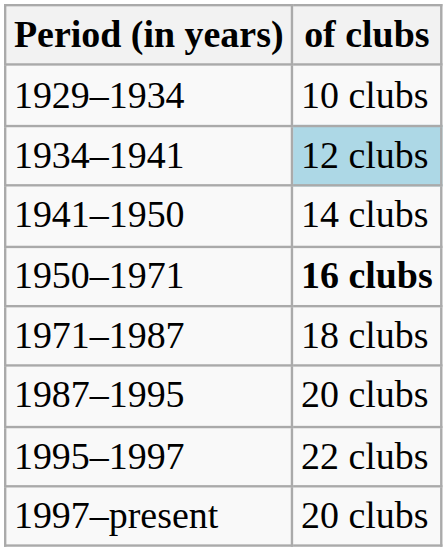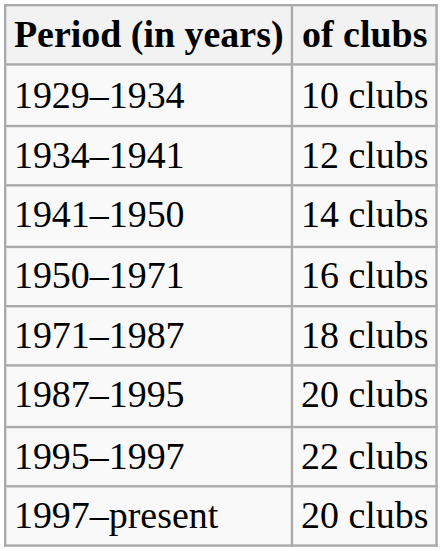1934–1941 | of clubs: lightblue background -> no background
1950–1971 | of clubs: bold -> normal
